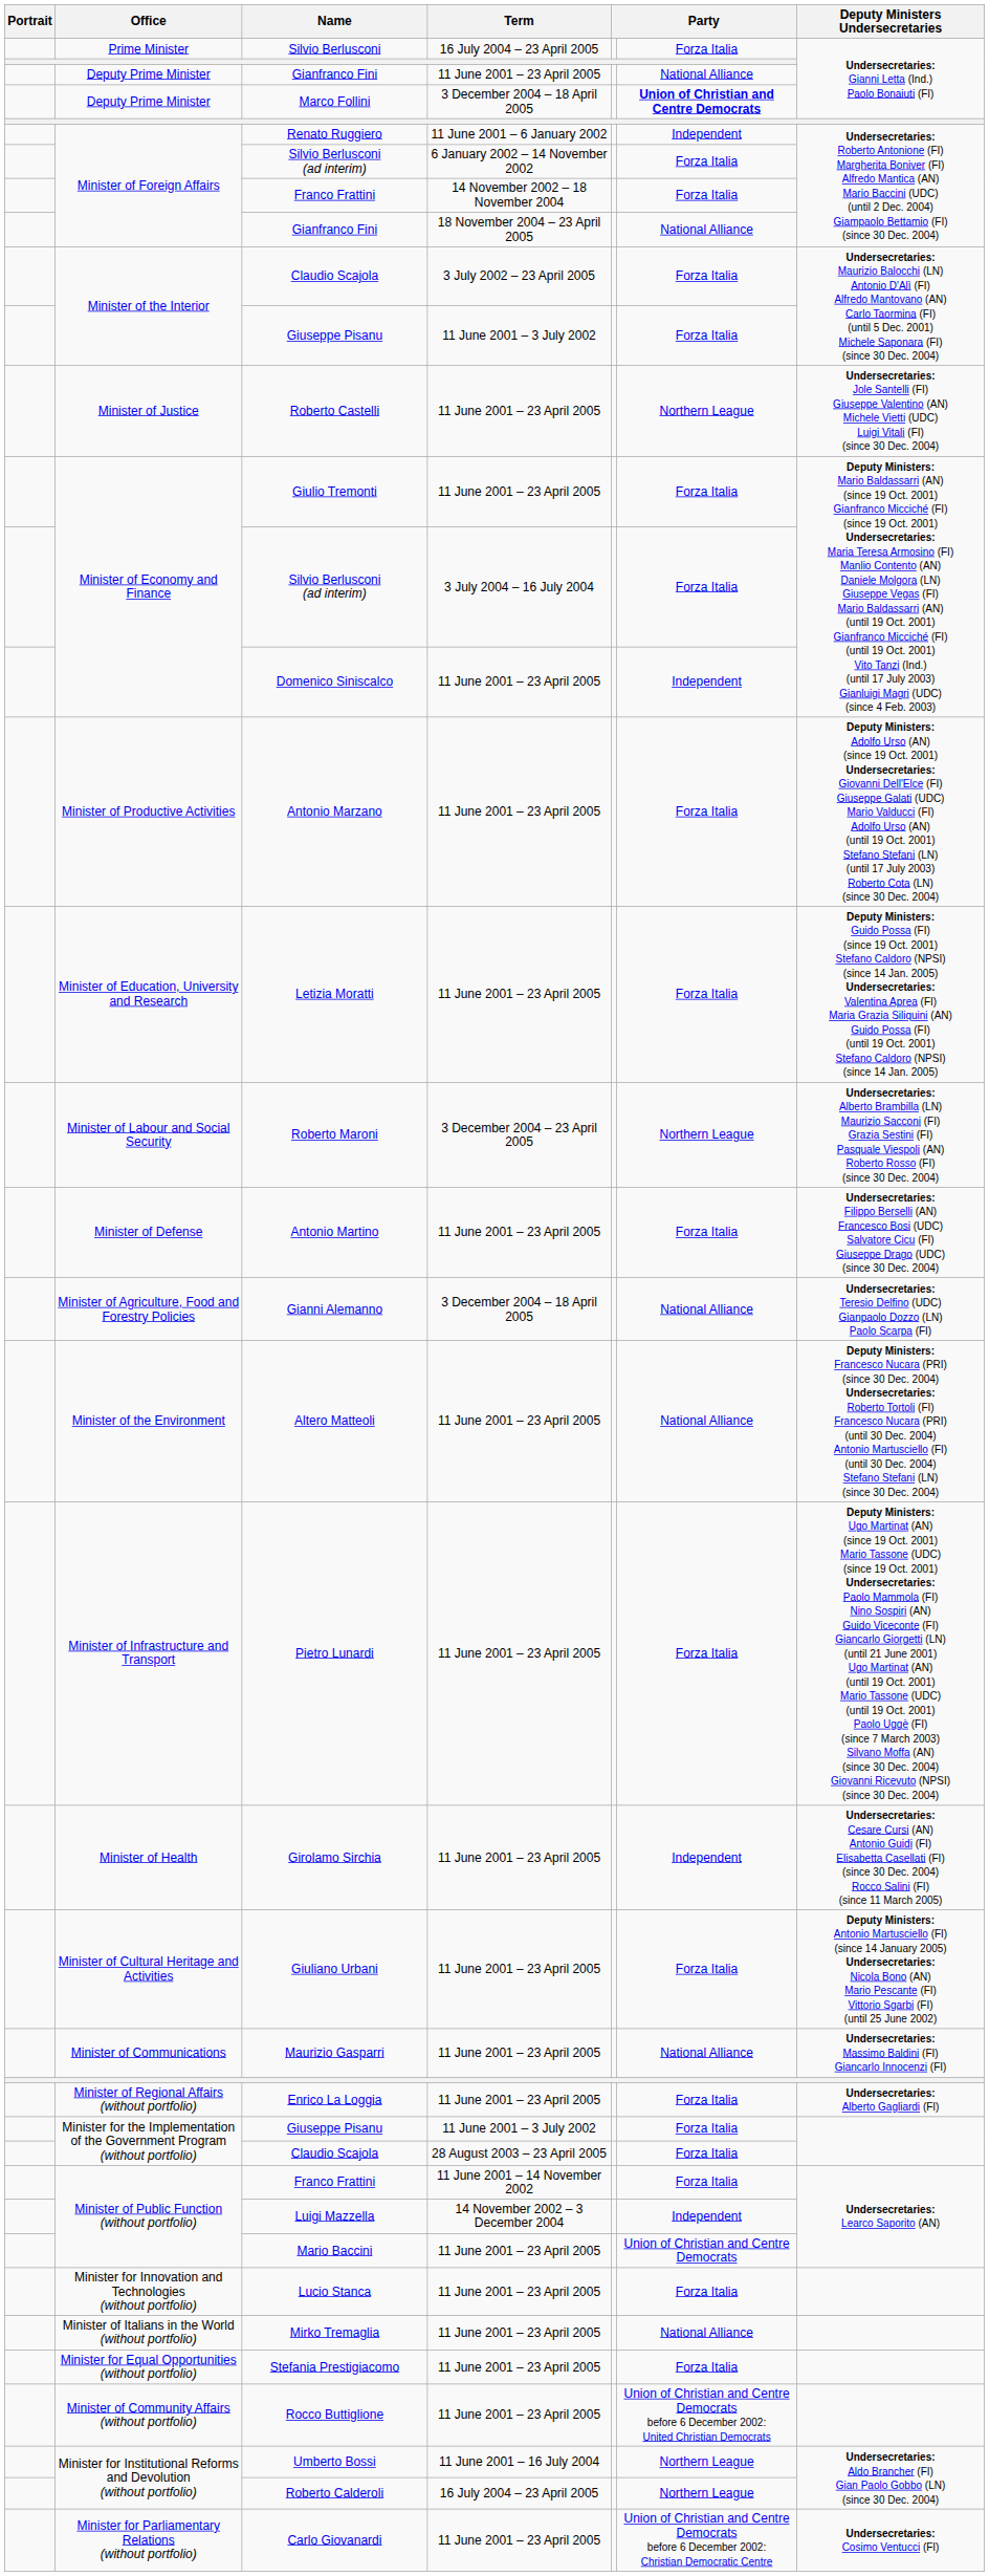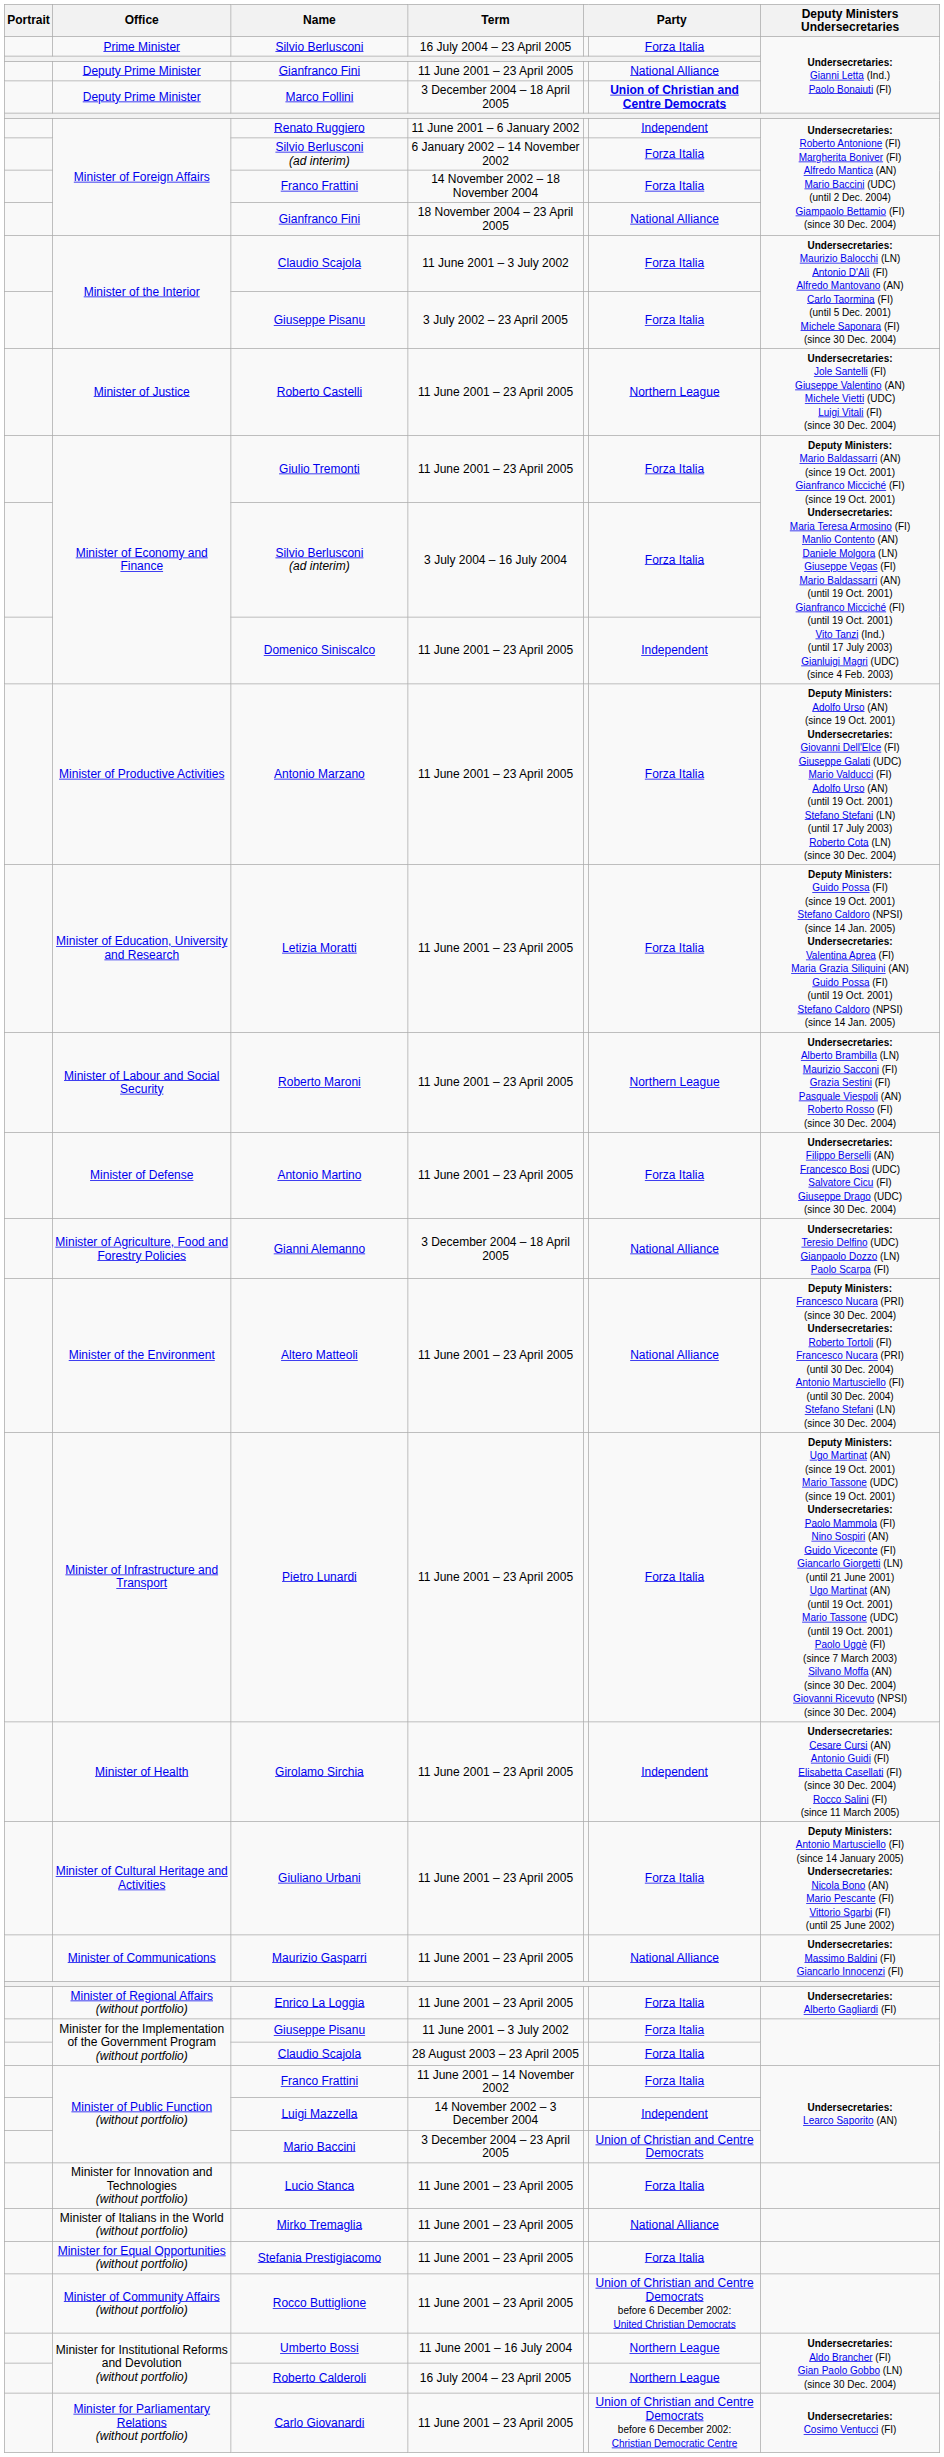Minister of the Interior / Claudio Scajola | Term: 3 July 2002 – 23 April 2005 -> 11 June 2001 – 3 July 2002
Minister of the Interior / Giuseppe Pisanu | Term: 11 June 2001 – 3 July 2002 -> 3 July 2002 – 23 April 2005
Roberto Maroni | Term: 3 December 2004 – 23 April 2005 -> 11 June 2001 – 23 April 2005
Mario Baccini | Term: 11 June 2001 – 23 April 2005 -> 3 December 2004 – 23 April 2005
